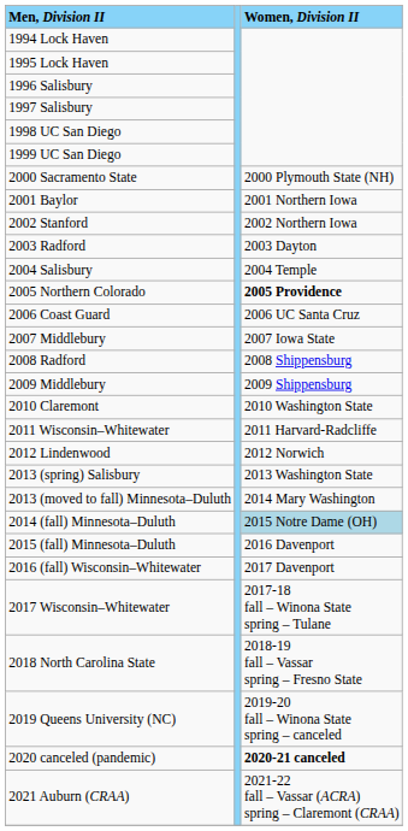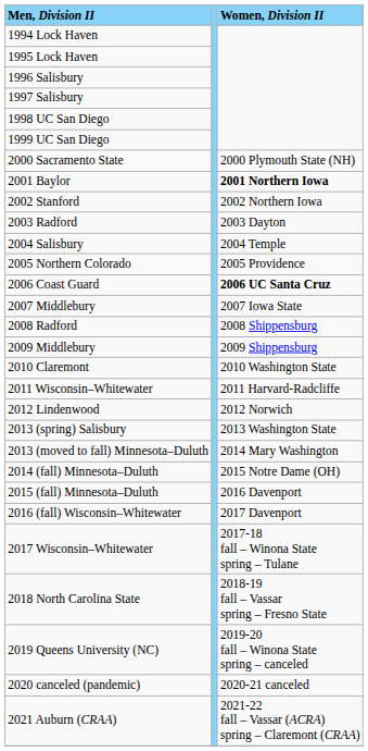2001 Baylor | Women, Division II: normal -> bold
2005 Northern Colorado | Women, Division II: bold -> normal
2006 Coast Guard | Women, Division II: normal -> bold
2014 (fall) Minnesota–Duluth | Women, Division II: lightblue background -> no background
2020 canceled (pandemic) | Women, Division II: bold -> normal
